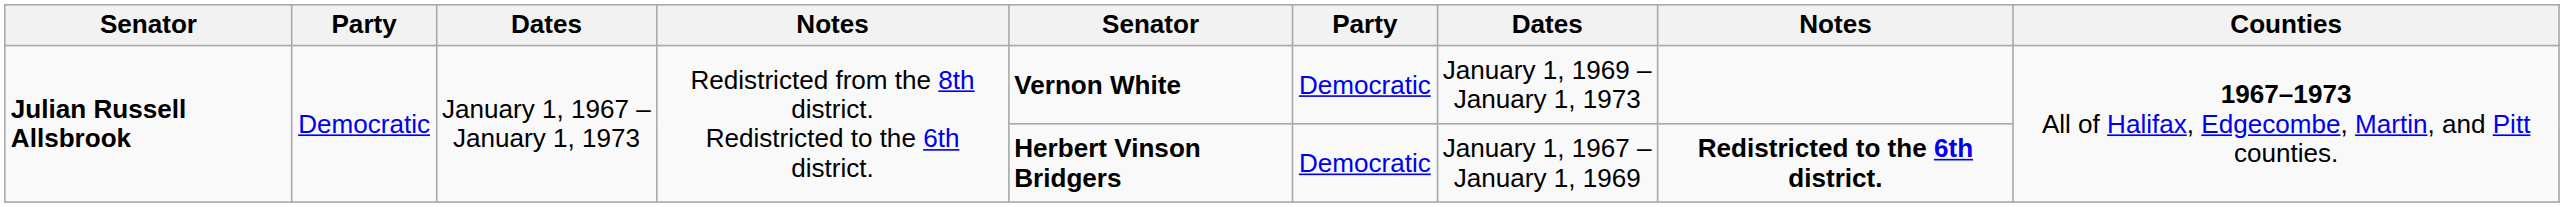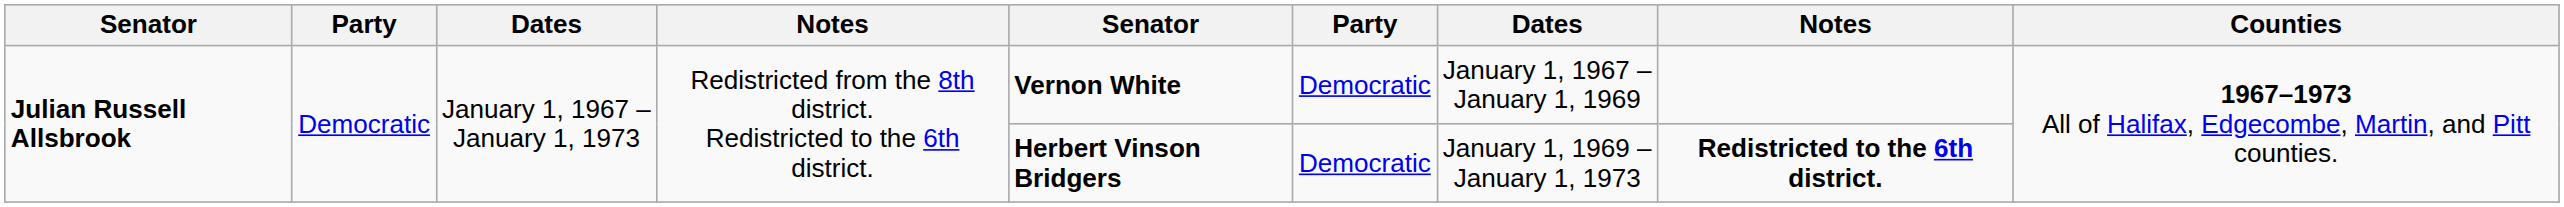row 2 | column 7: January 1, 1969 – January 1, 1973 -> January 1, 1967 – January 1, 1969
row 3 | column 7: January 1, 1967 – January 1, 1969 -> January 1, 1969 – January 1, 1973
